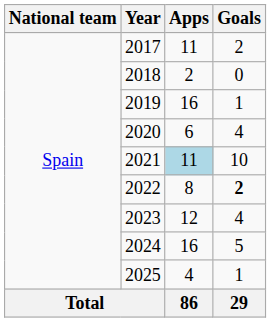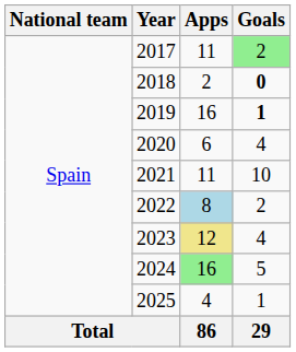2017 | Goals: no background -> lightgreen background
2018 | Goals: normal -> bold
2019 | Goals: normal -> bold
2021 | Apps: lightblue background -> no background
2022 | Apps: no background -> lightblue background
2022 | Goals: bold -> normal
2023 | Apps: no background -> khaki background
2024 | Apps: no background -> lightgreen background
